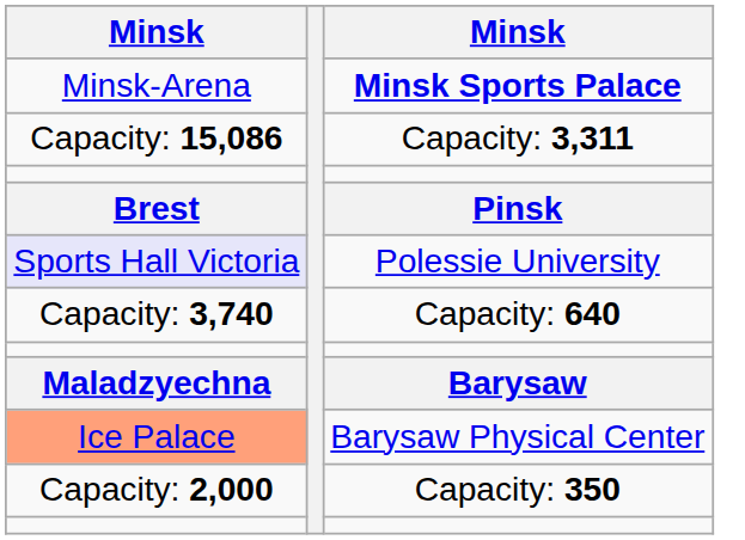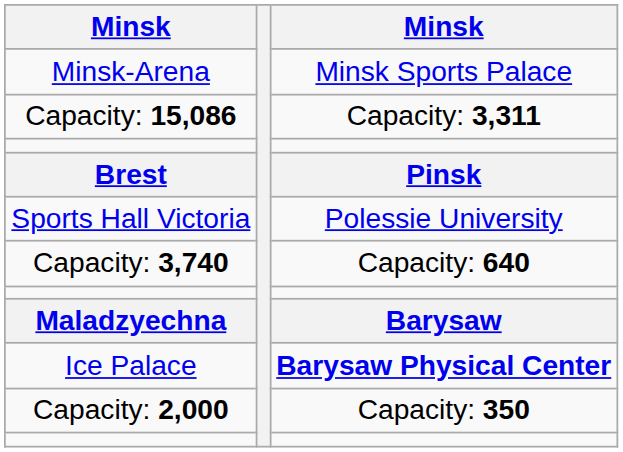Minsk-Arena | column 3: bold -> normal
Sports Hall Victoria | column 1: lavender background -> no background
Ice Palace | column 1: lightsalmon background -> no background
Ice Palace | column 3: normal -> bold
